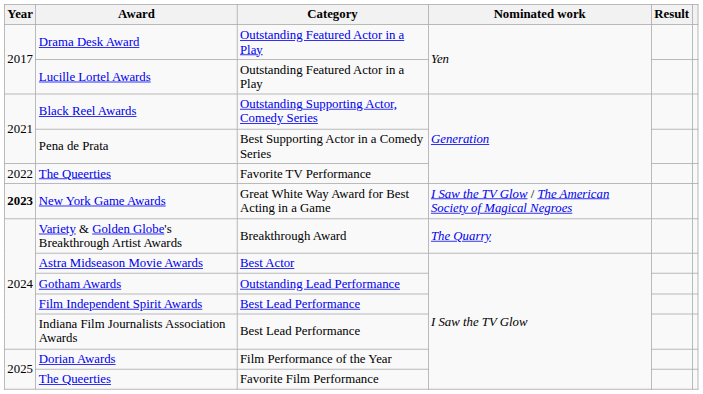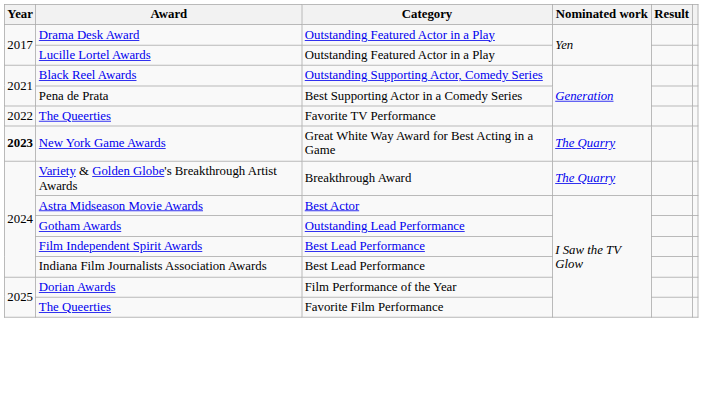New York Game Awards | Nominated work: I Saw the TV Glow / The American Society of Magical Negroes -> The Quarry
